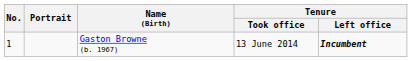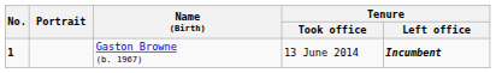Gaston Browne (b. 1967) | No.: normal -> bold
